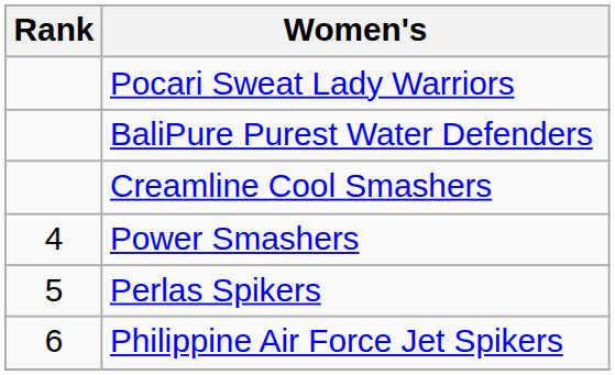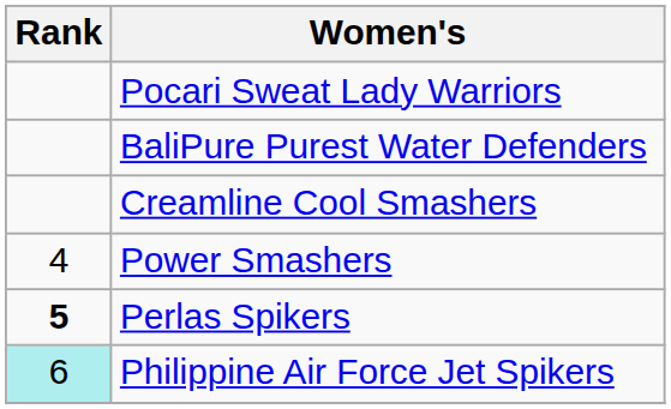Perlas Spikers | Rank: normal -> bold
Philippine Air Force Jet Spikers | Rank: no background -> paleturquoise background
